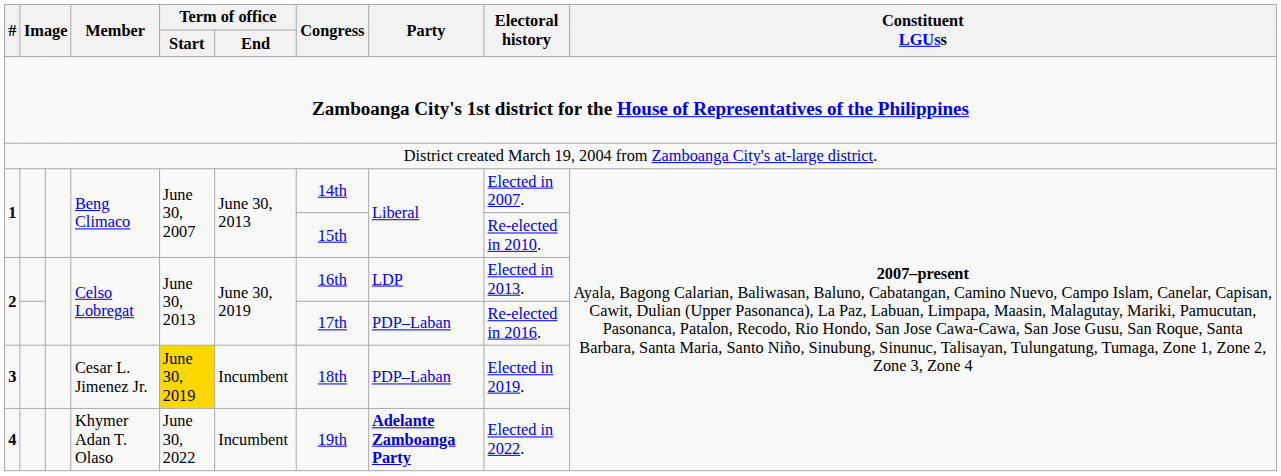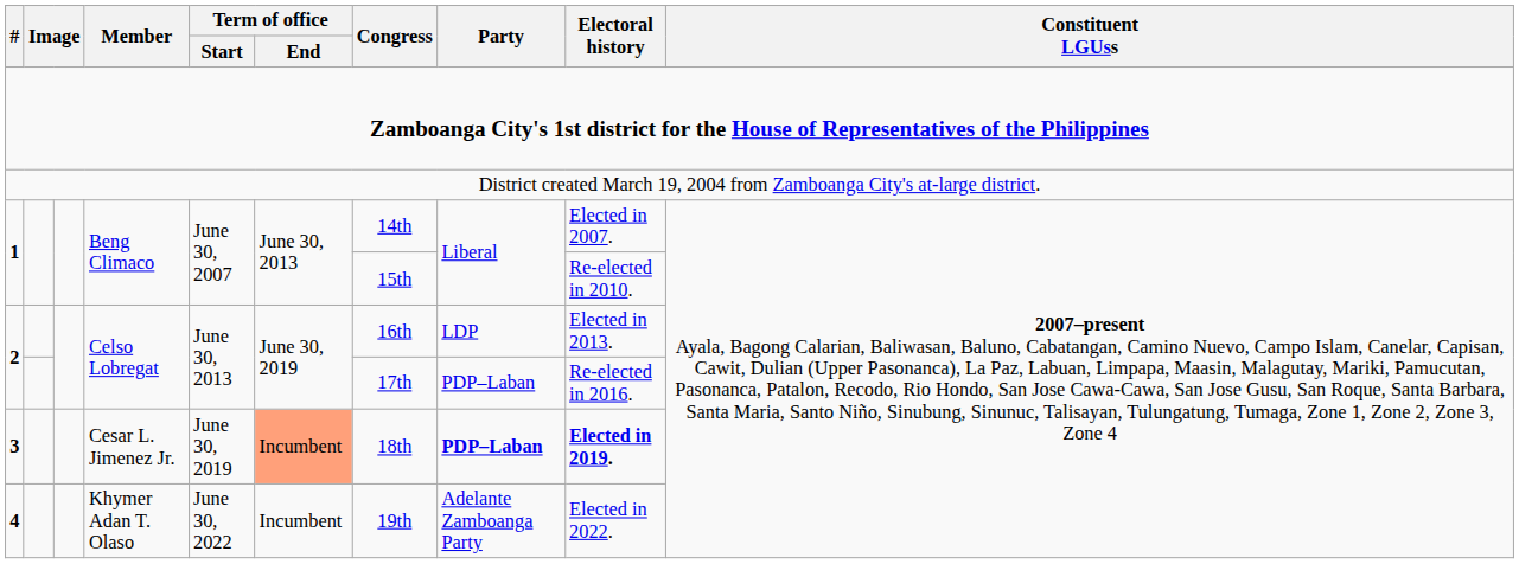3 | Term of office / Start: gold background -> no background
3 | Term of office / End: no background -> lightsalmon background
3 | Party: normal -> bold
3 | Electoral history: normal -> bold
4 | Party: bold -> normal
